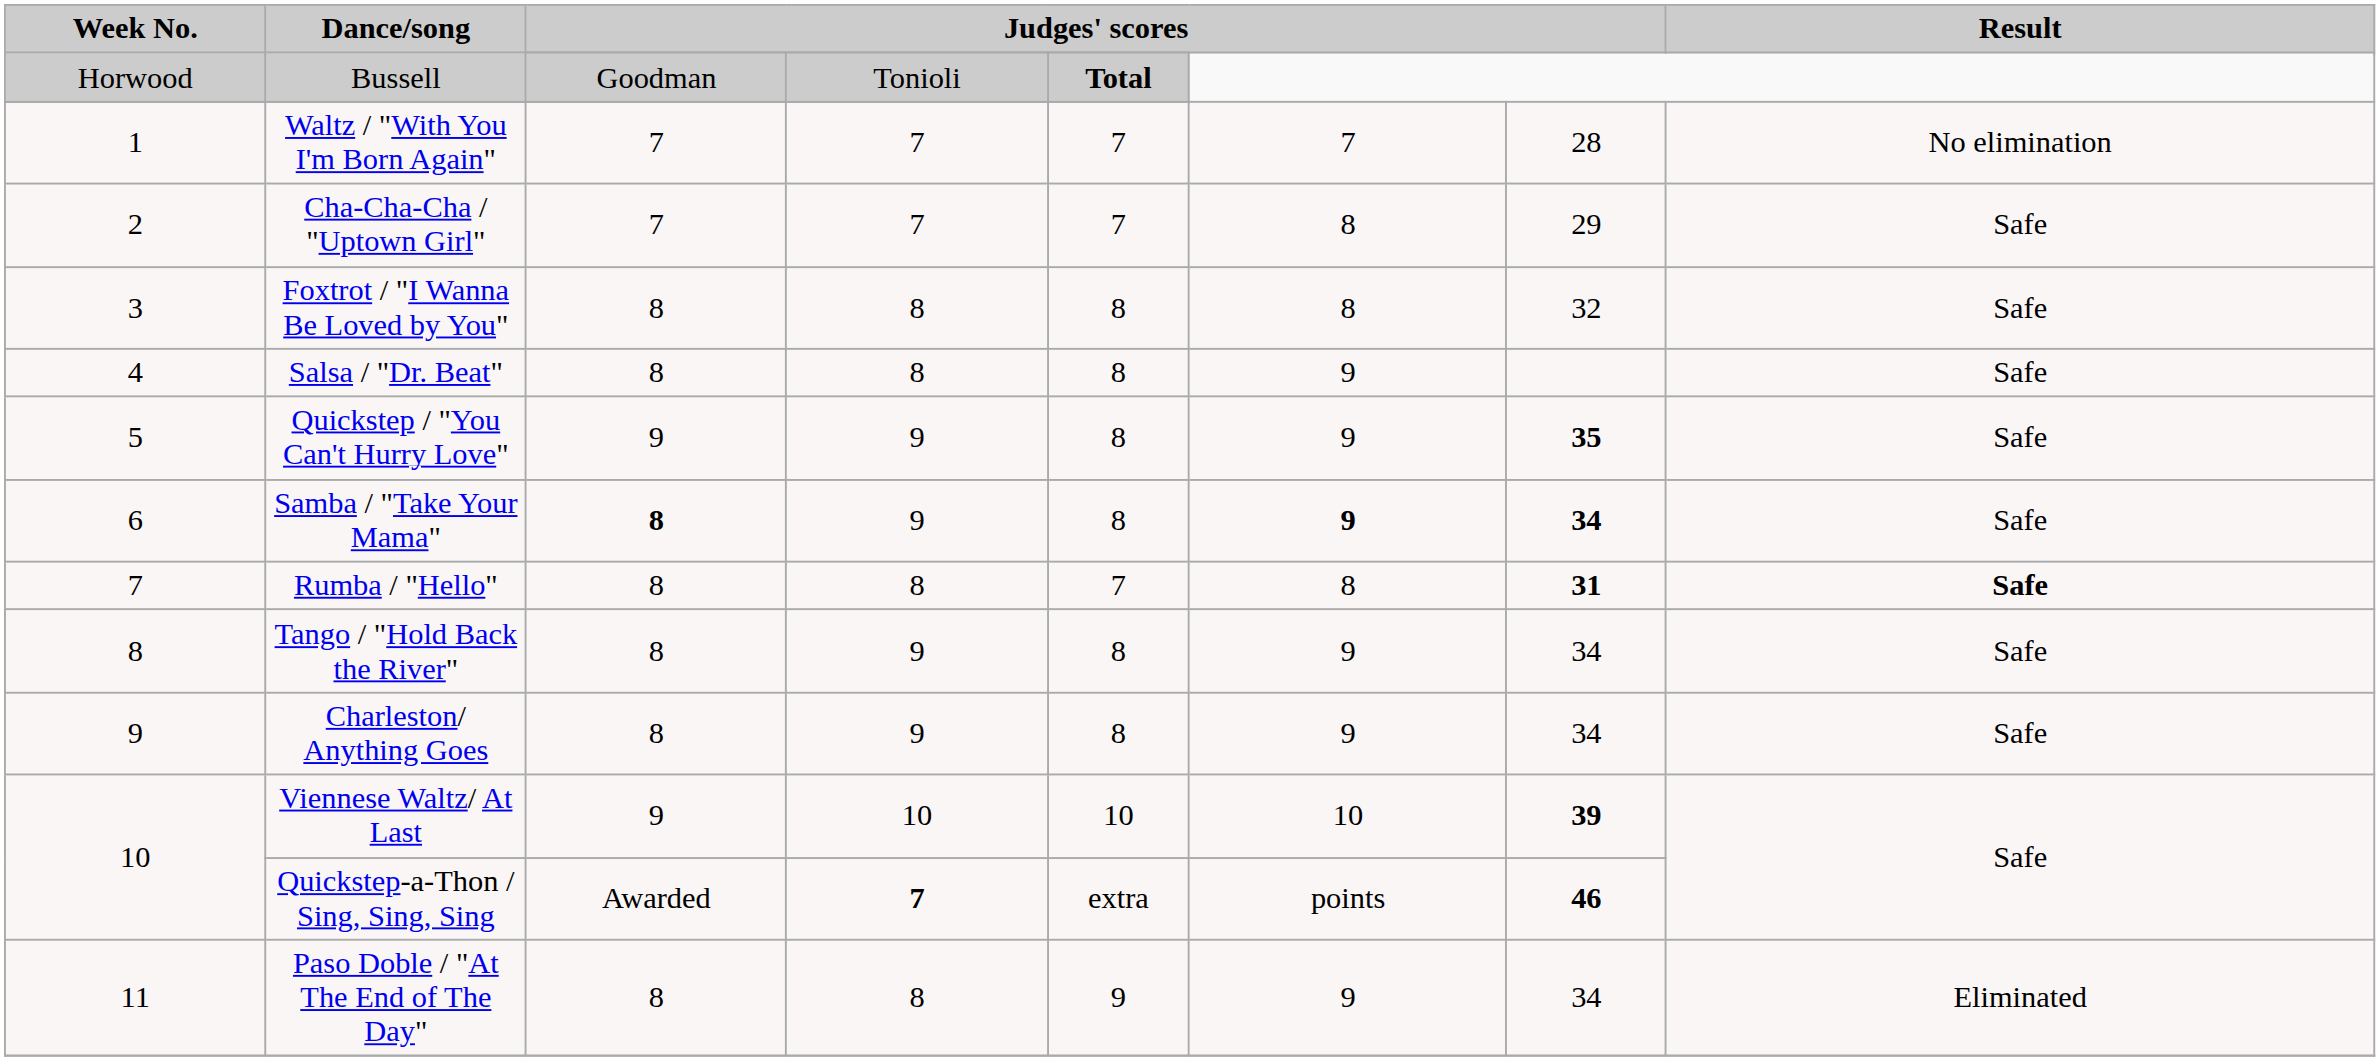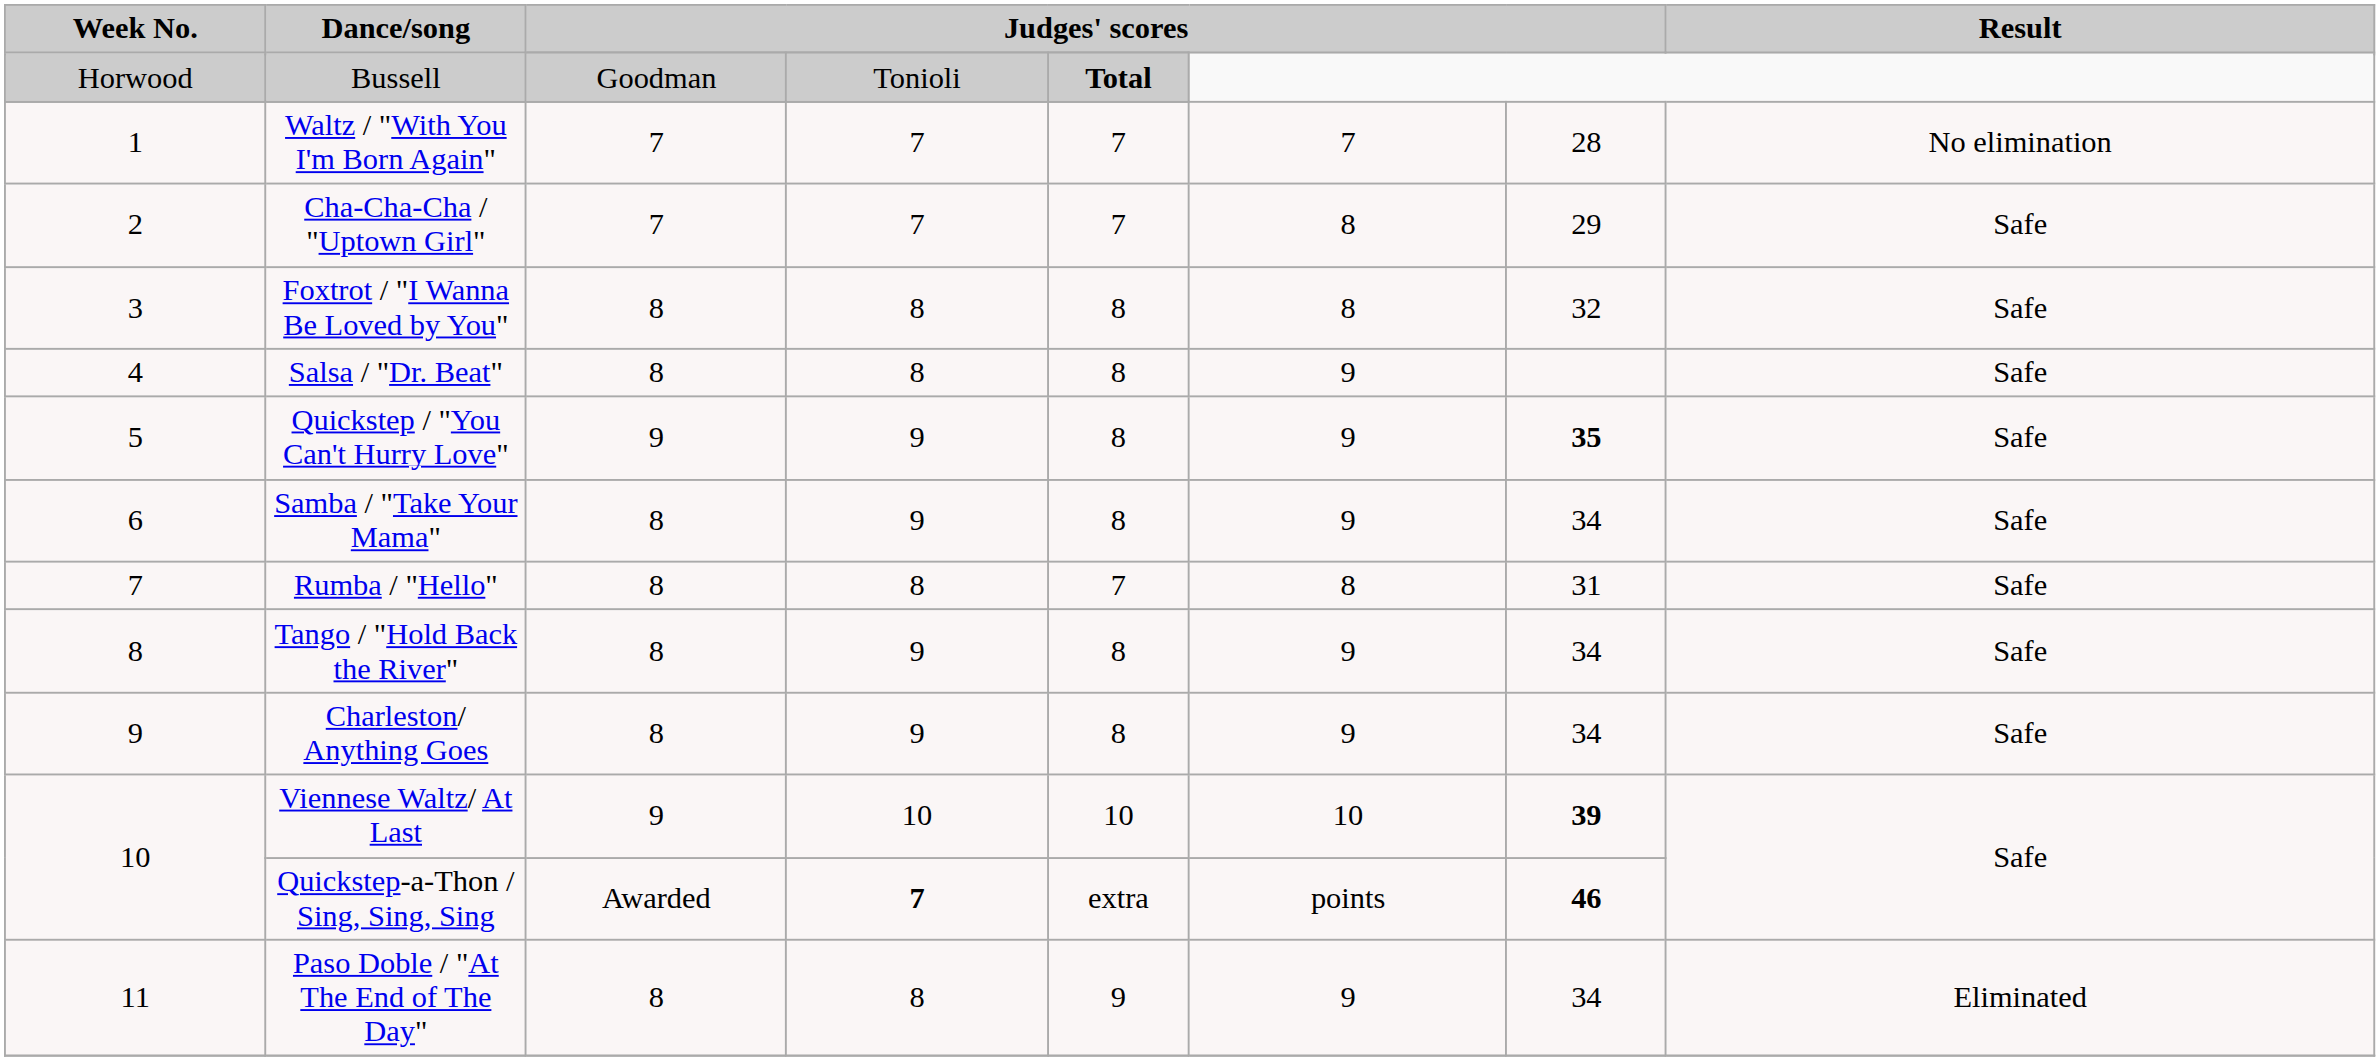Samba / "Take Your Mama" | column 3: bold -> normal
Samba / "Take Your Mama" | column 6: bold -> normal
Samba / "Take Your Mama" | column 7: bold -> normal
Rumba / "Hello" | column 7: bold -> normal
Rumba / "Hello" | Result: bold -> normal
